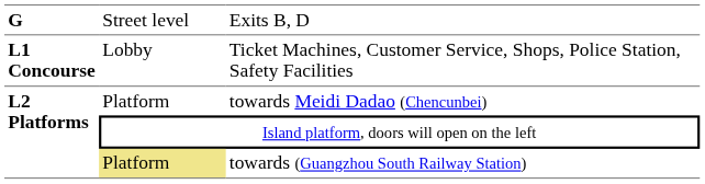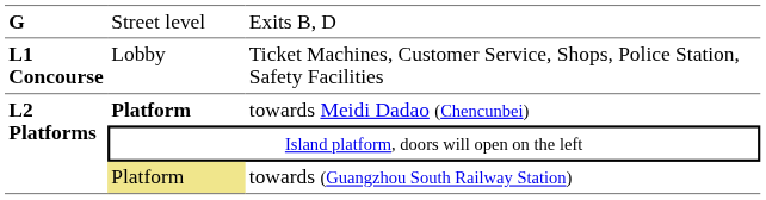towards Meidi Dadao (Chencunbei) | column 2: normal -> bold
